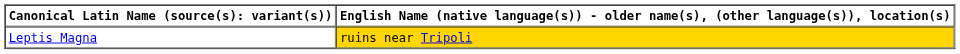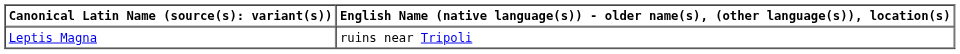Leptis Magna | column 2: gold background -> no background
